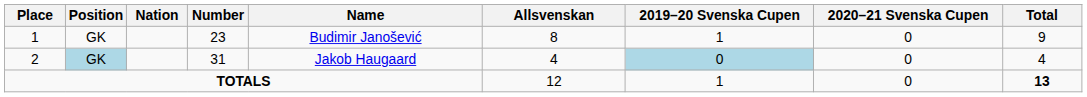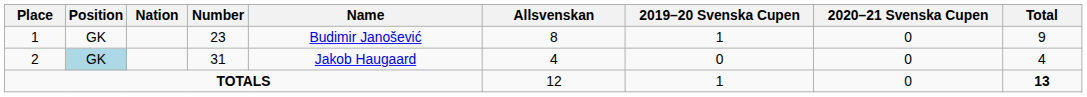2 | 2019–20 Svenska Cupen: lightblue background -> no background
